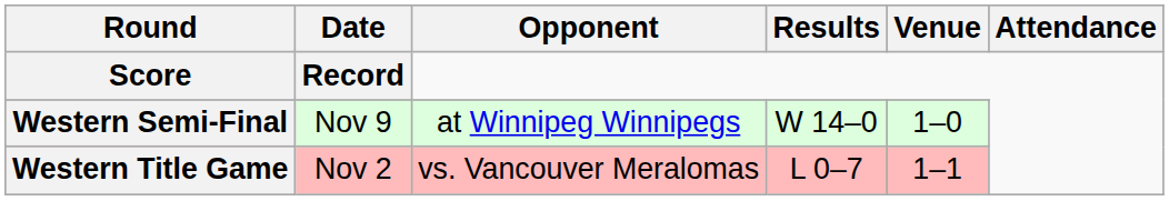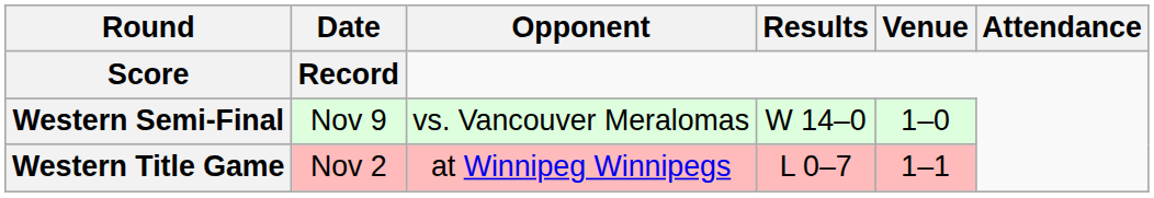Western Semi-Final | Opponent: at Winnipeg Winnipegs -> vs. Vancouver Meralomas
Western Title Game | Opponent: vs. Vancouver Meralomas -> at Winnipeg Winnipegs
